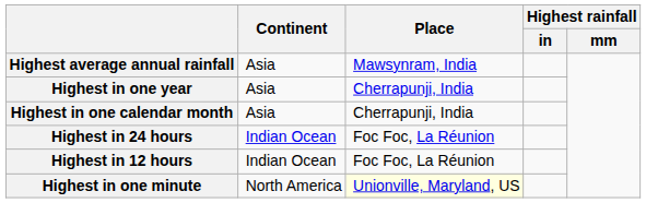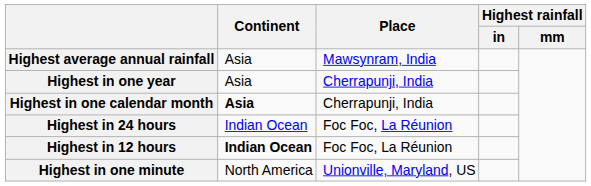Highest in one calendar month | Continent: normal -> bold
Highest in 12 hours | Continent: normal -> bold
Highest in one minute | Place: lightyellow background -> no background
